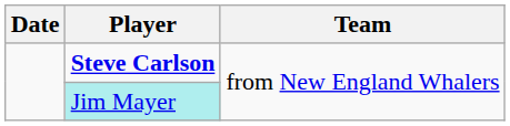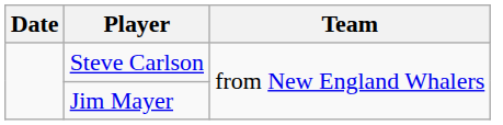Steve Carlson | Player: bold -> normal
Jim Mayer | Player: paleturquoise background -> no background
